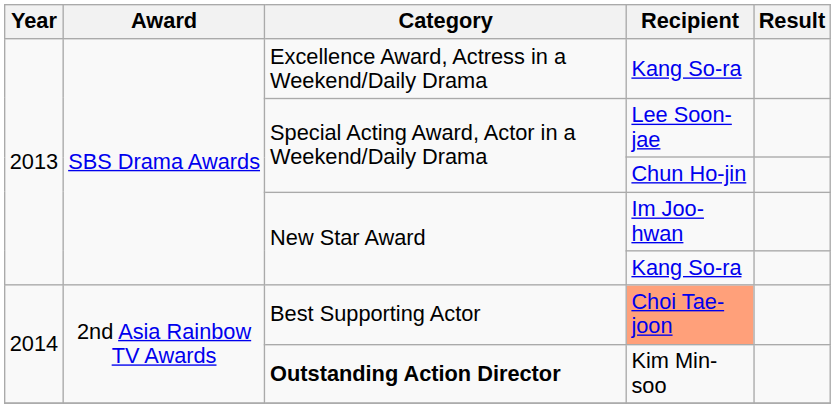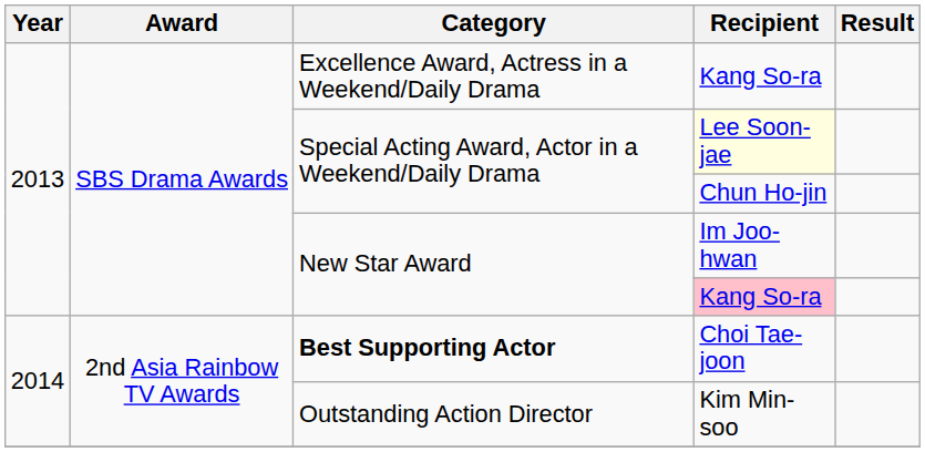Lee Soon-jae | Recipient: no background -> lightyellow background
New Star Award / Kang So-ra | Recipient: no background -> pink background
Choi Tae-joon | Category: normal -> bold
Choi Tae-joon | Recipient: lightsalmon background -> no background
Kim Min-soo | Category: bold -> normal
